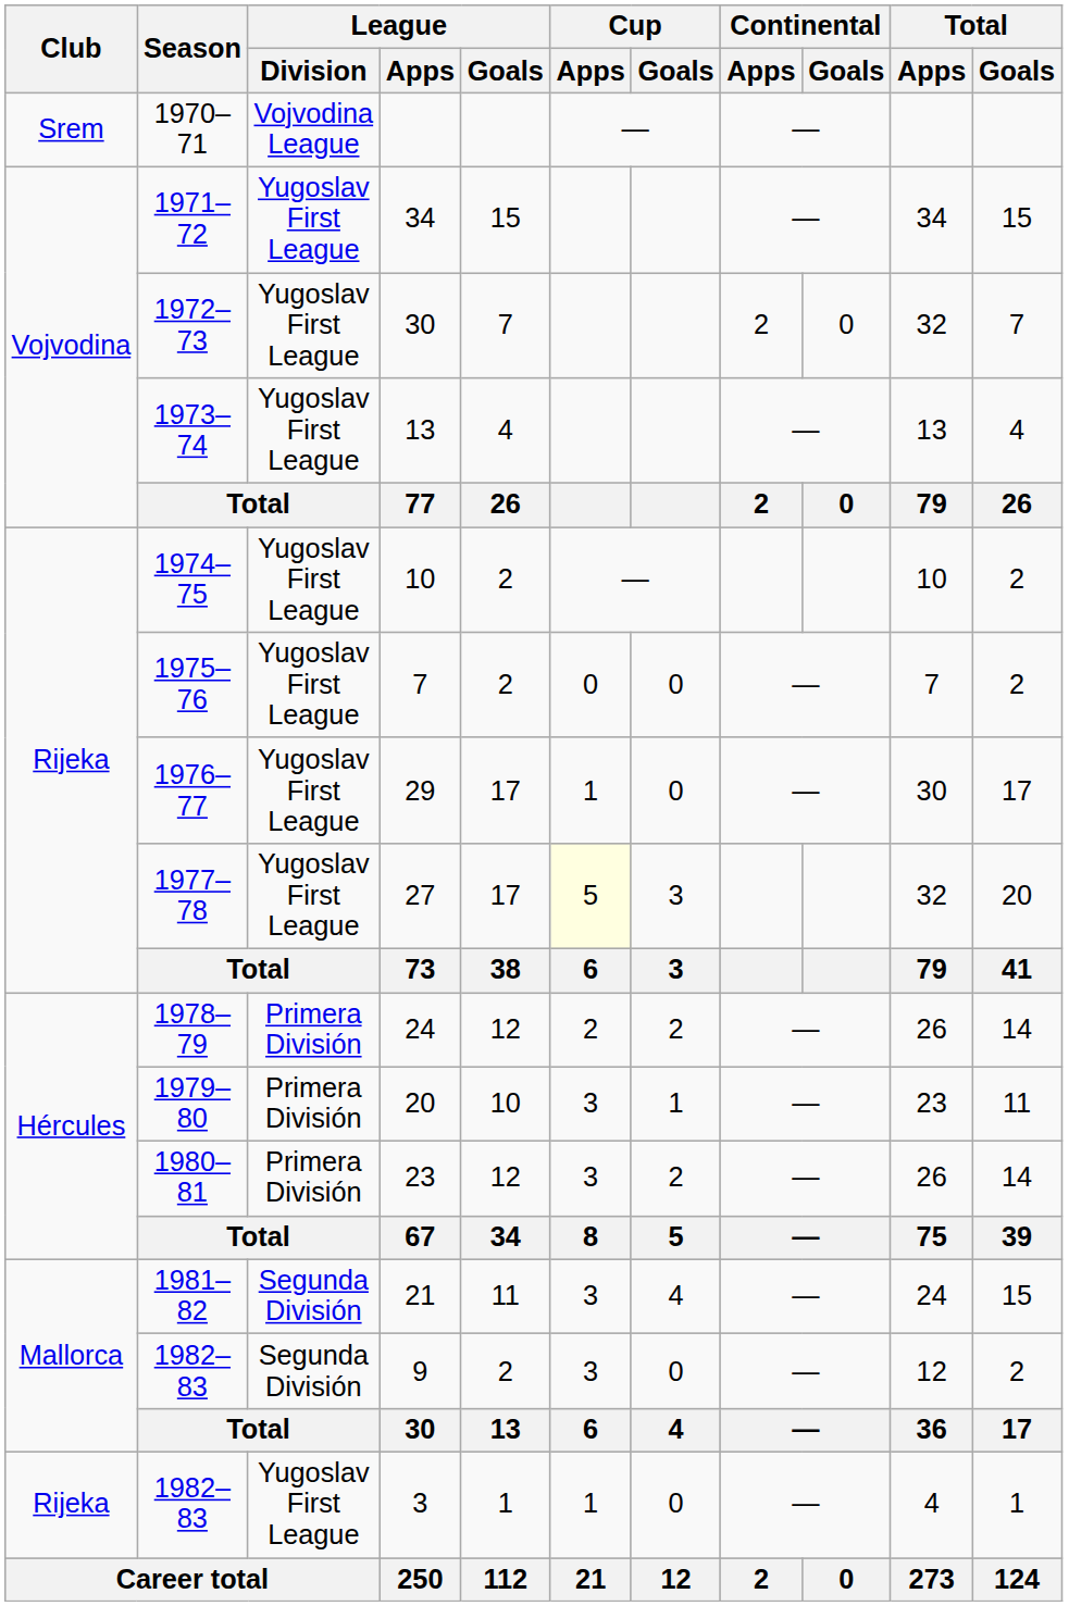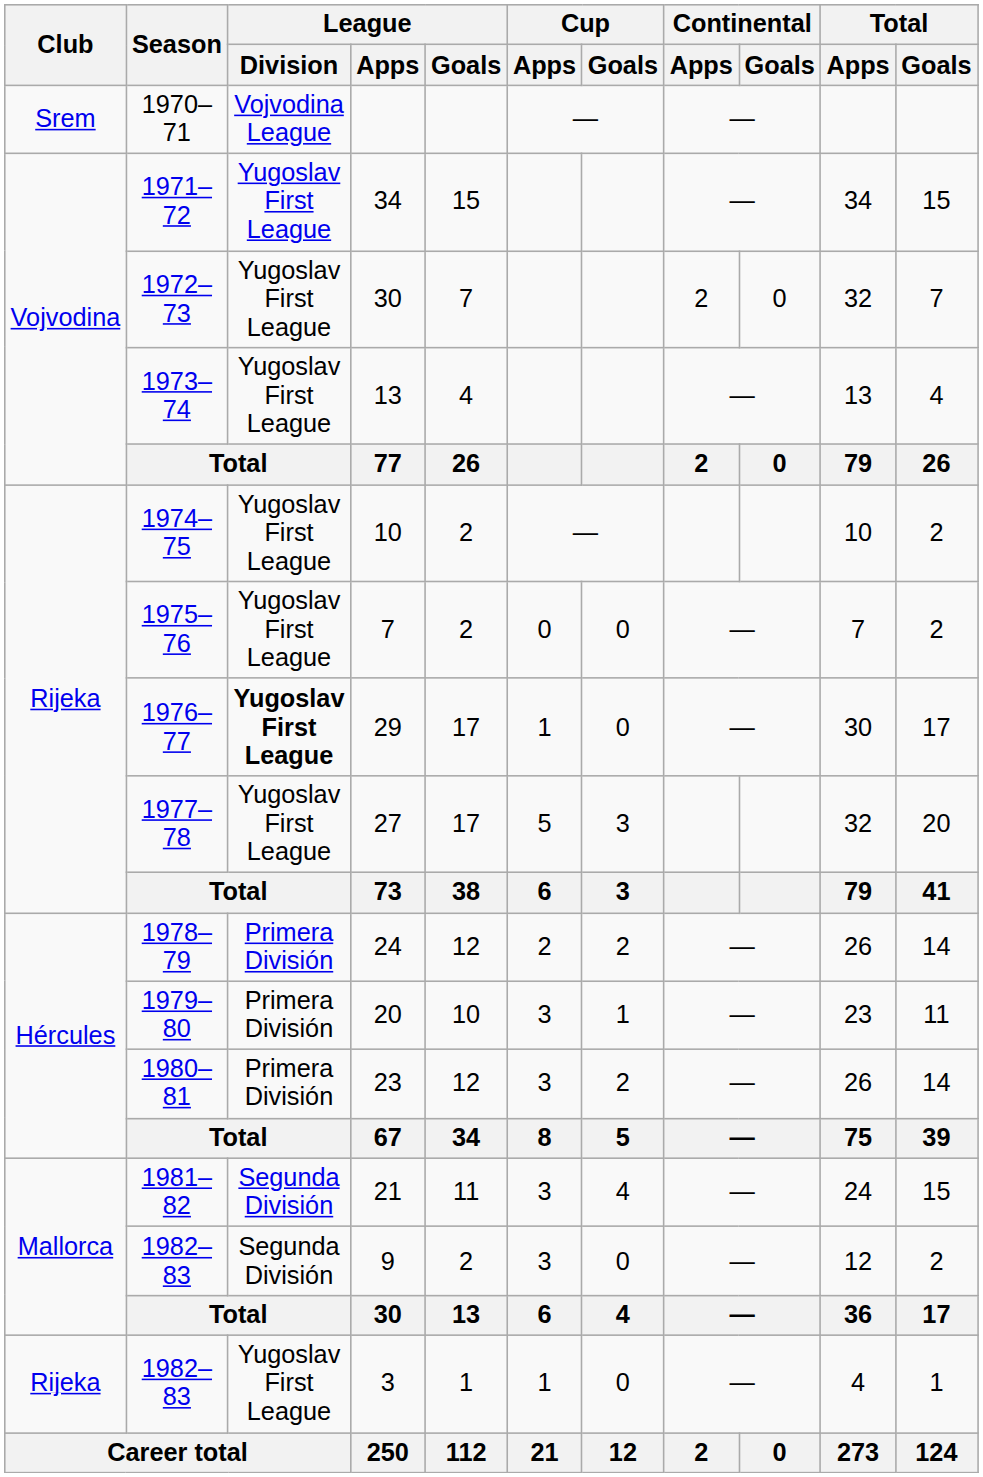29 | League / Division: normal -> bold
27 | Cup / Apps: lightyellow background -> no background
